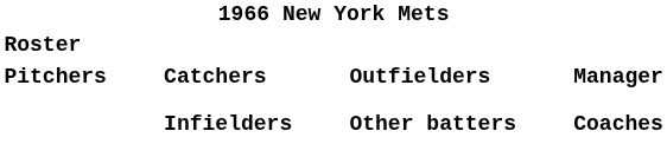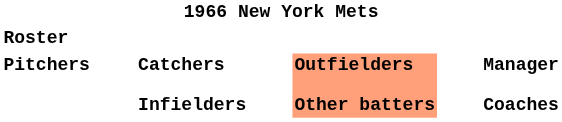Pitchers | column 3: no background -> lightsalmon background
